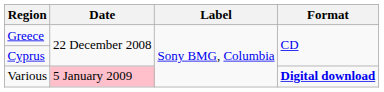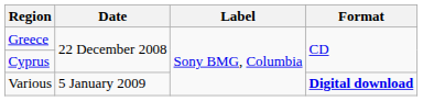Various | Date: pink background -> no background
